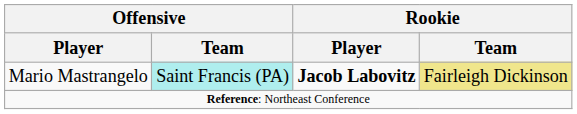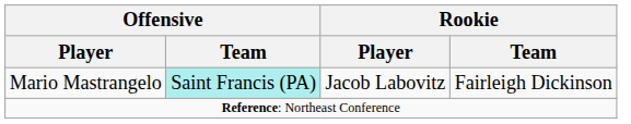Mario Mastrangelo | Rookie / Player: bold -> normal
Mario Mastrangelo | Rookie / Team: khaki background -> no background
